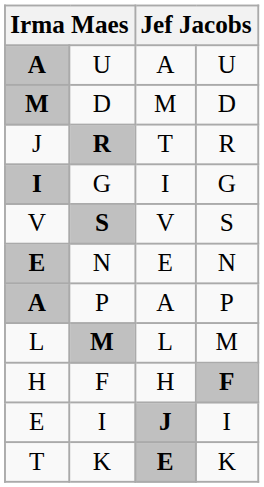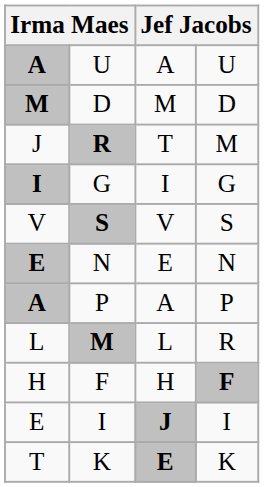row 4 | column 4: R -> M
row 9 | column 4: M -> R
